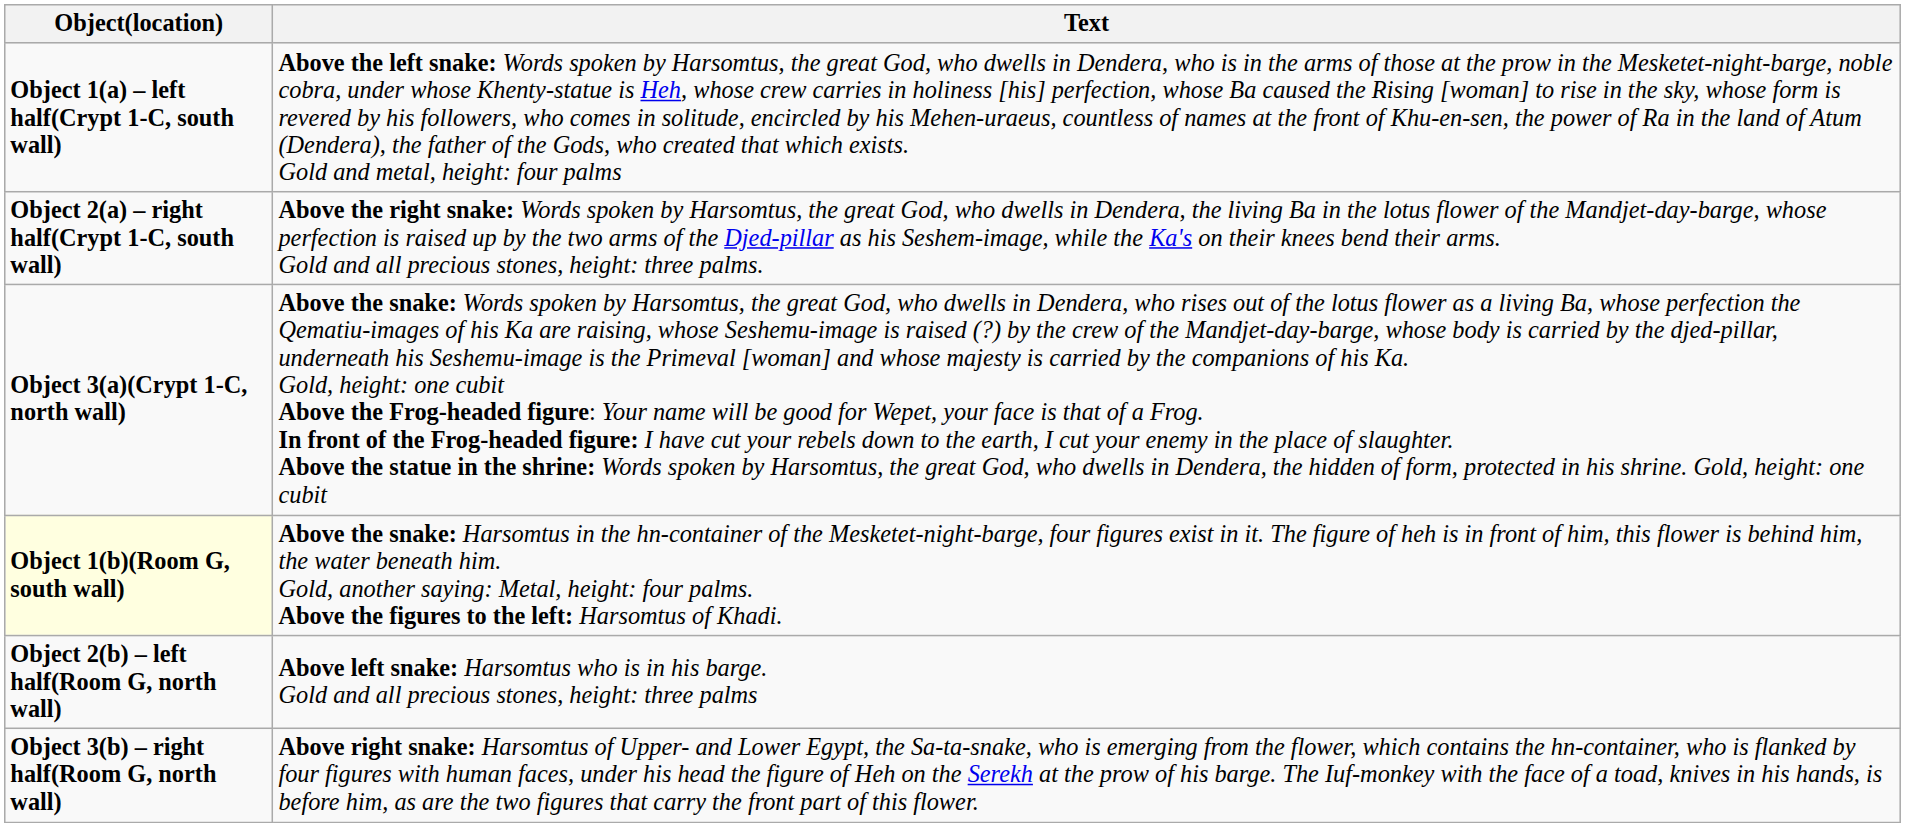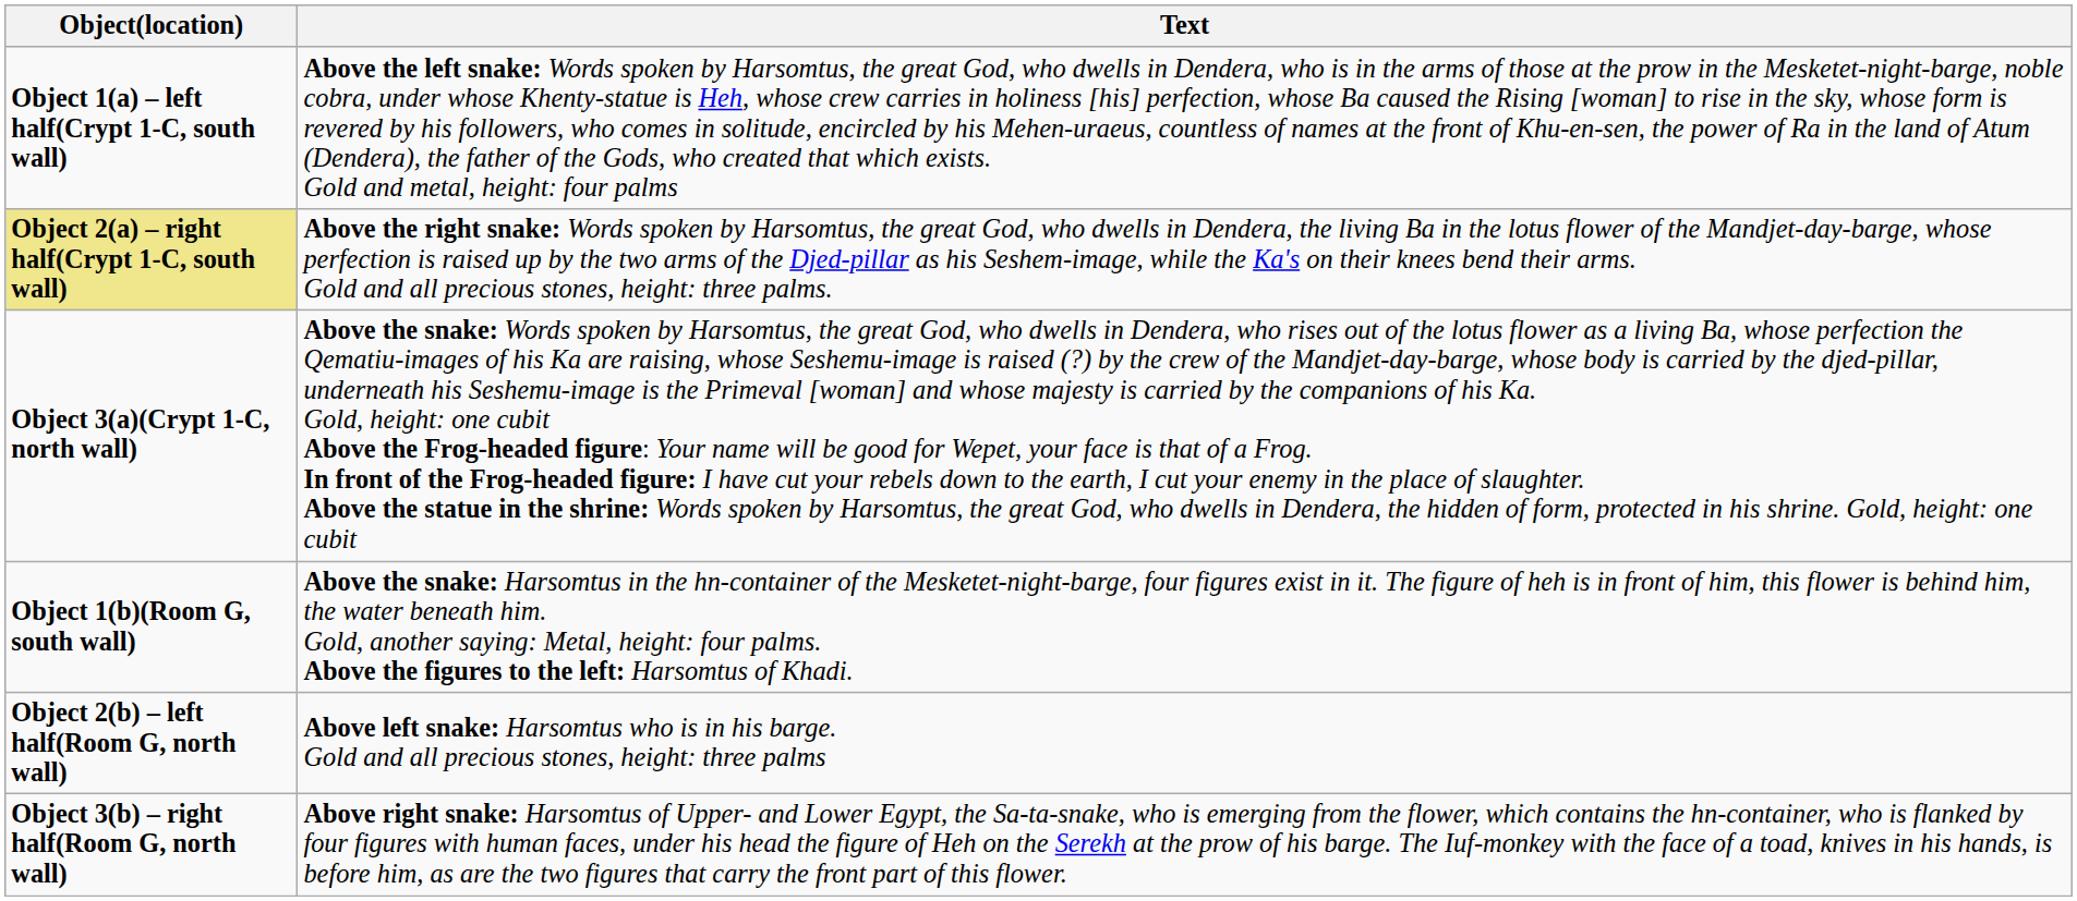Object 2(a) – right half(Crypt 1-C, south wall) | Object(location): no background -> khaki background
Object 1(b)(Room G, south wall) | Object(location): lightyellow background -> no background
